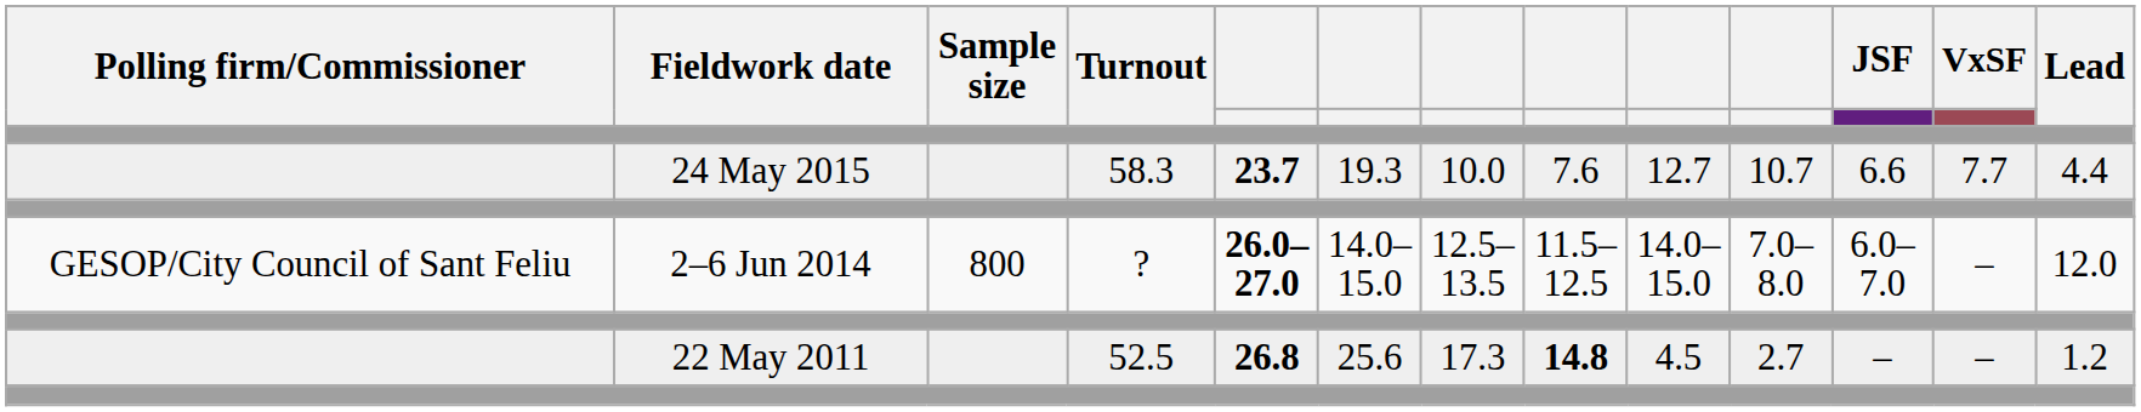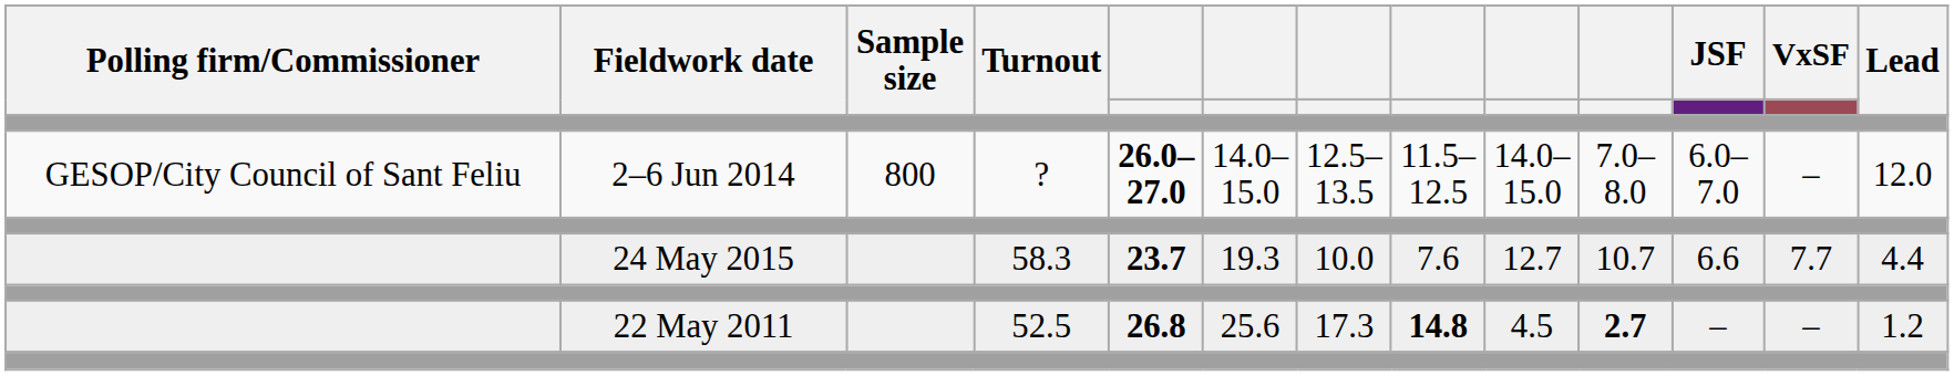rows swapped: 24 May 2015 <-> 2–6 Jun 2014
22 May 2011 | column 10: normal -> bold
